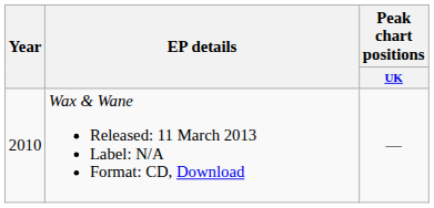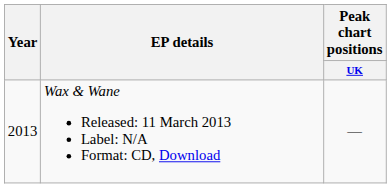row 3 | Year: 2010 -> 2013
